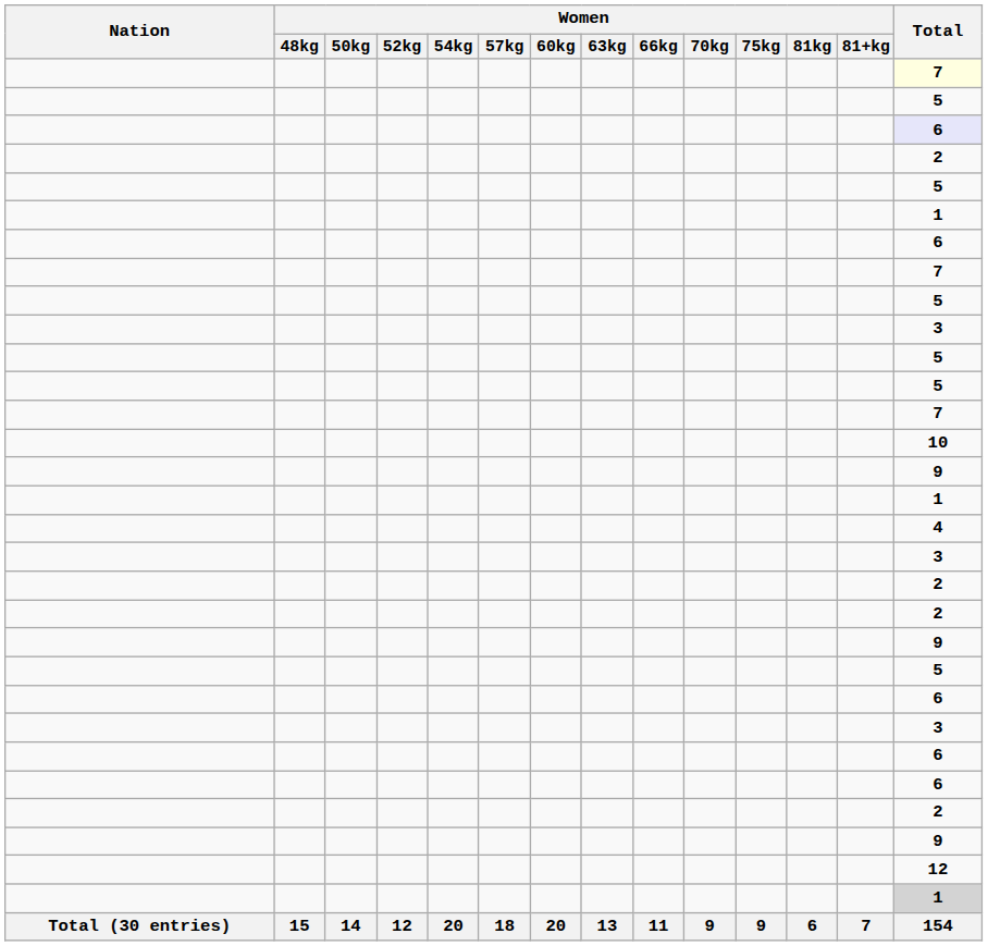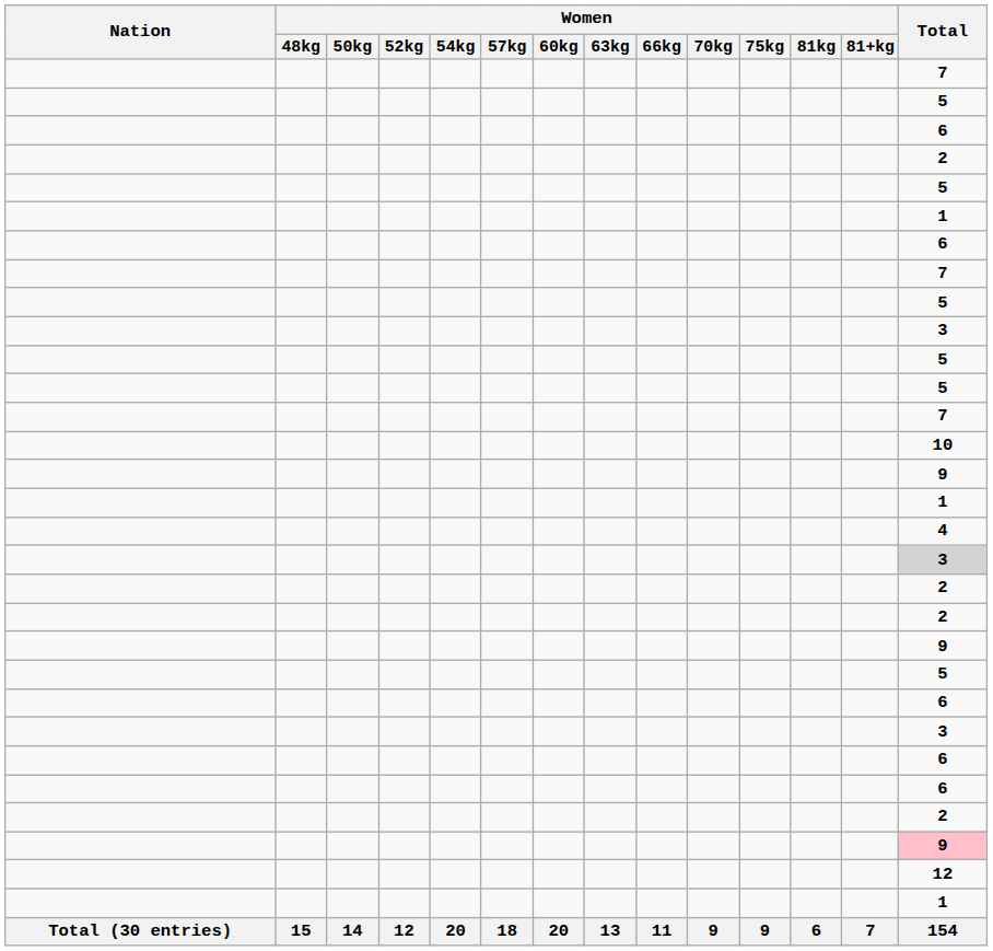row 3 | Total: lightyellow background -> no background
row 5 | Total: lavender background -> no background
row 20 | Total: no background -> lightgrey background
row 30 | Total: no background -> pink background
row 32 | Total: lightgrey background -> no background
